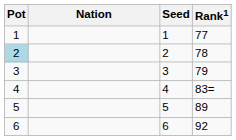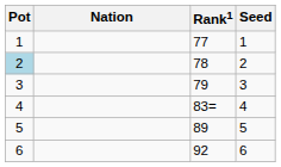columns swapped: Rank1 <-> Seed
